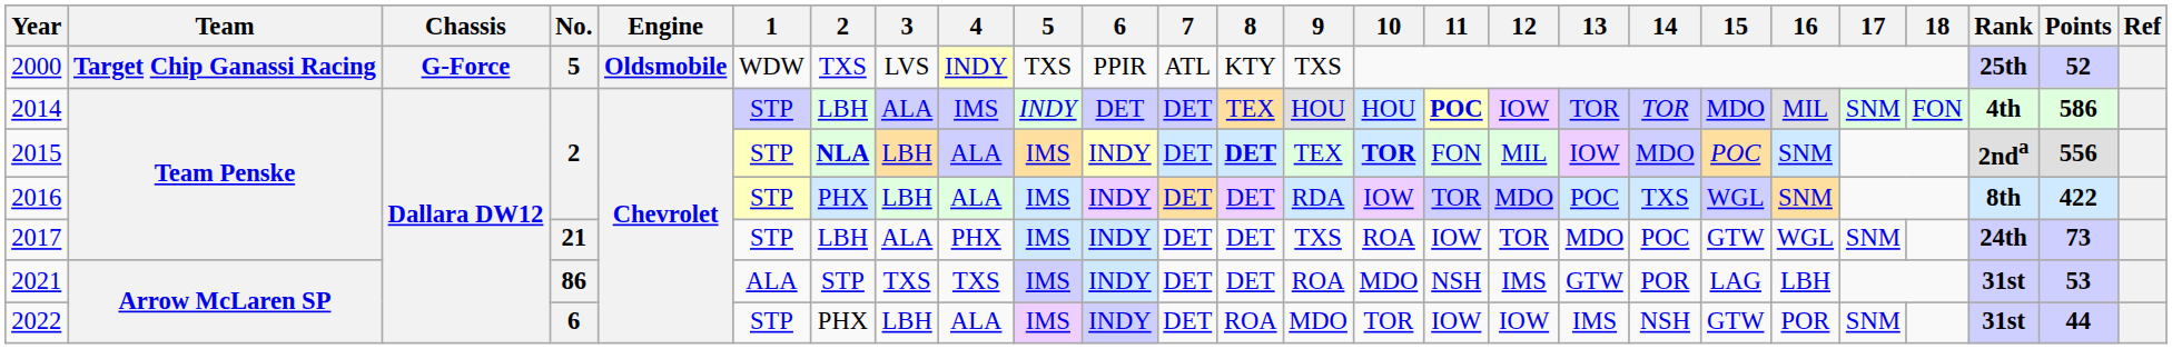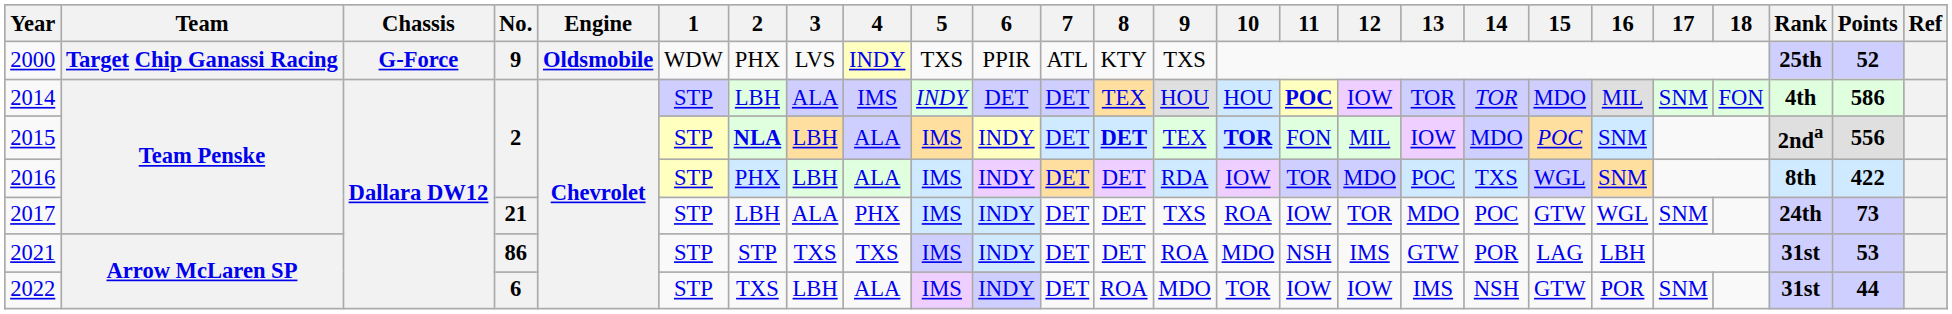2000 | No.: 5 -> 9
2000 | 2: TXS -> PHX
2021 | 1: ALA -> STP
2022 | 2: PHX -> TXS
